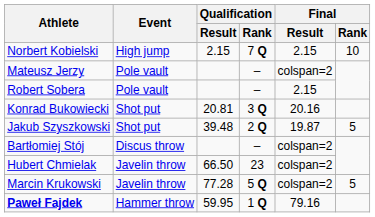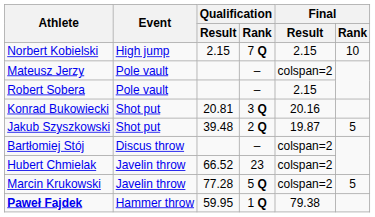Hubert Chmielak | Qualification / Result: 66.50 -> 66.52
Paweł Fajdek | Final / Result: 79.16 -> 79.38
